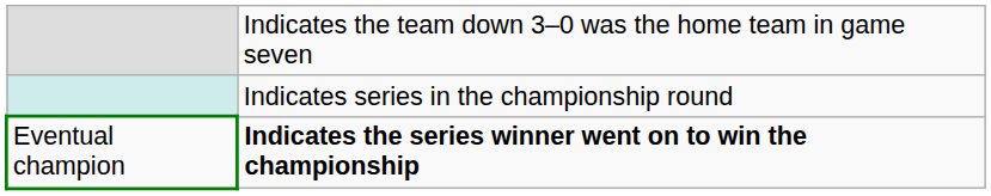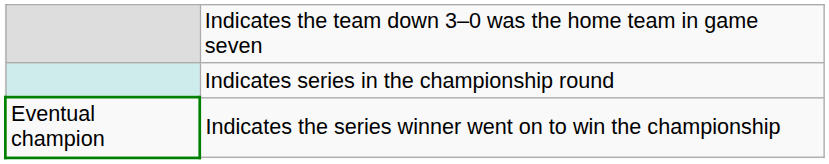row 3 | column 2: bold -> normal
